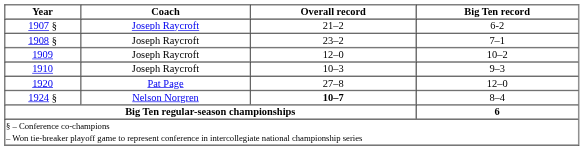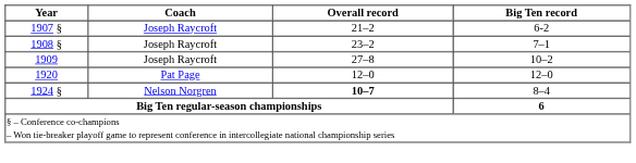1909 | Overall record: 12–0 -> 27–8
- row: 1910 | Joseph Raycroft | 10–3 | 9–3
1920 | Overall record: 27–8 -> 12–0
